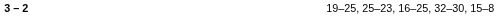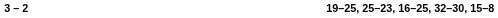row 1 | column 2: normal -> bold
